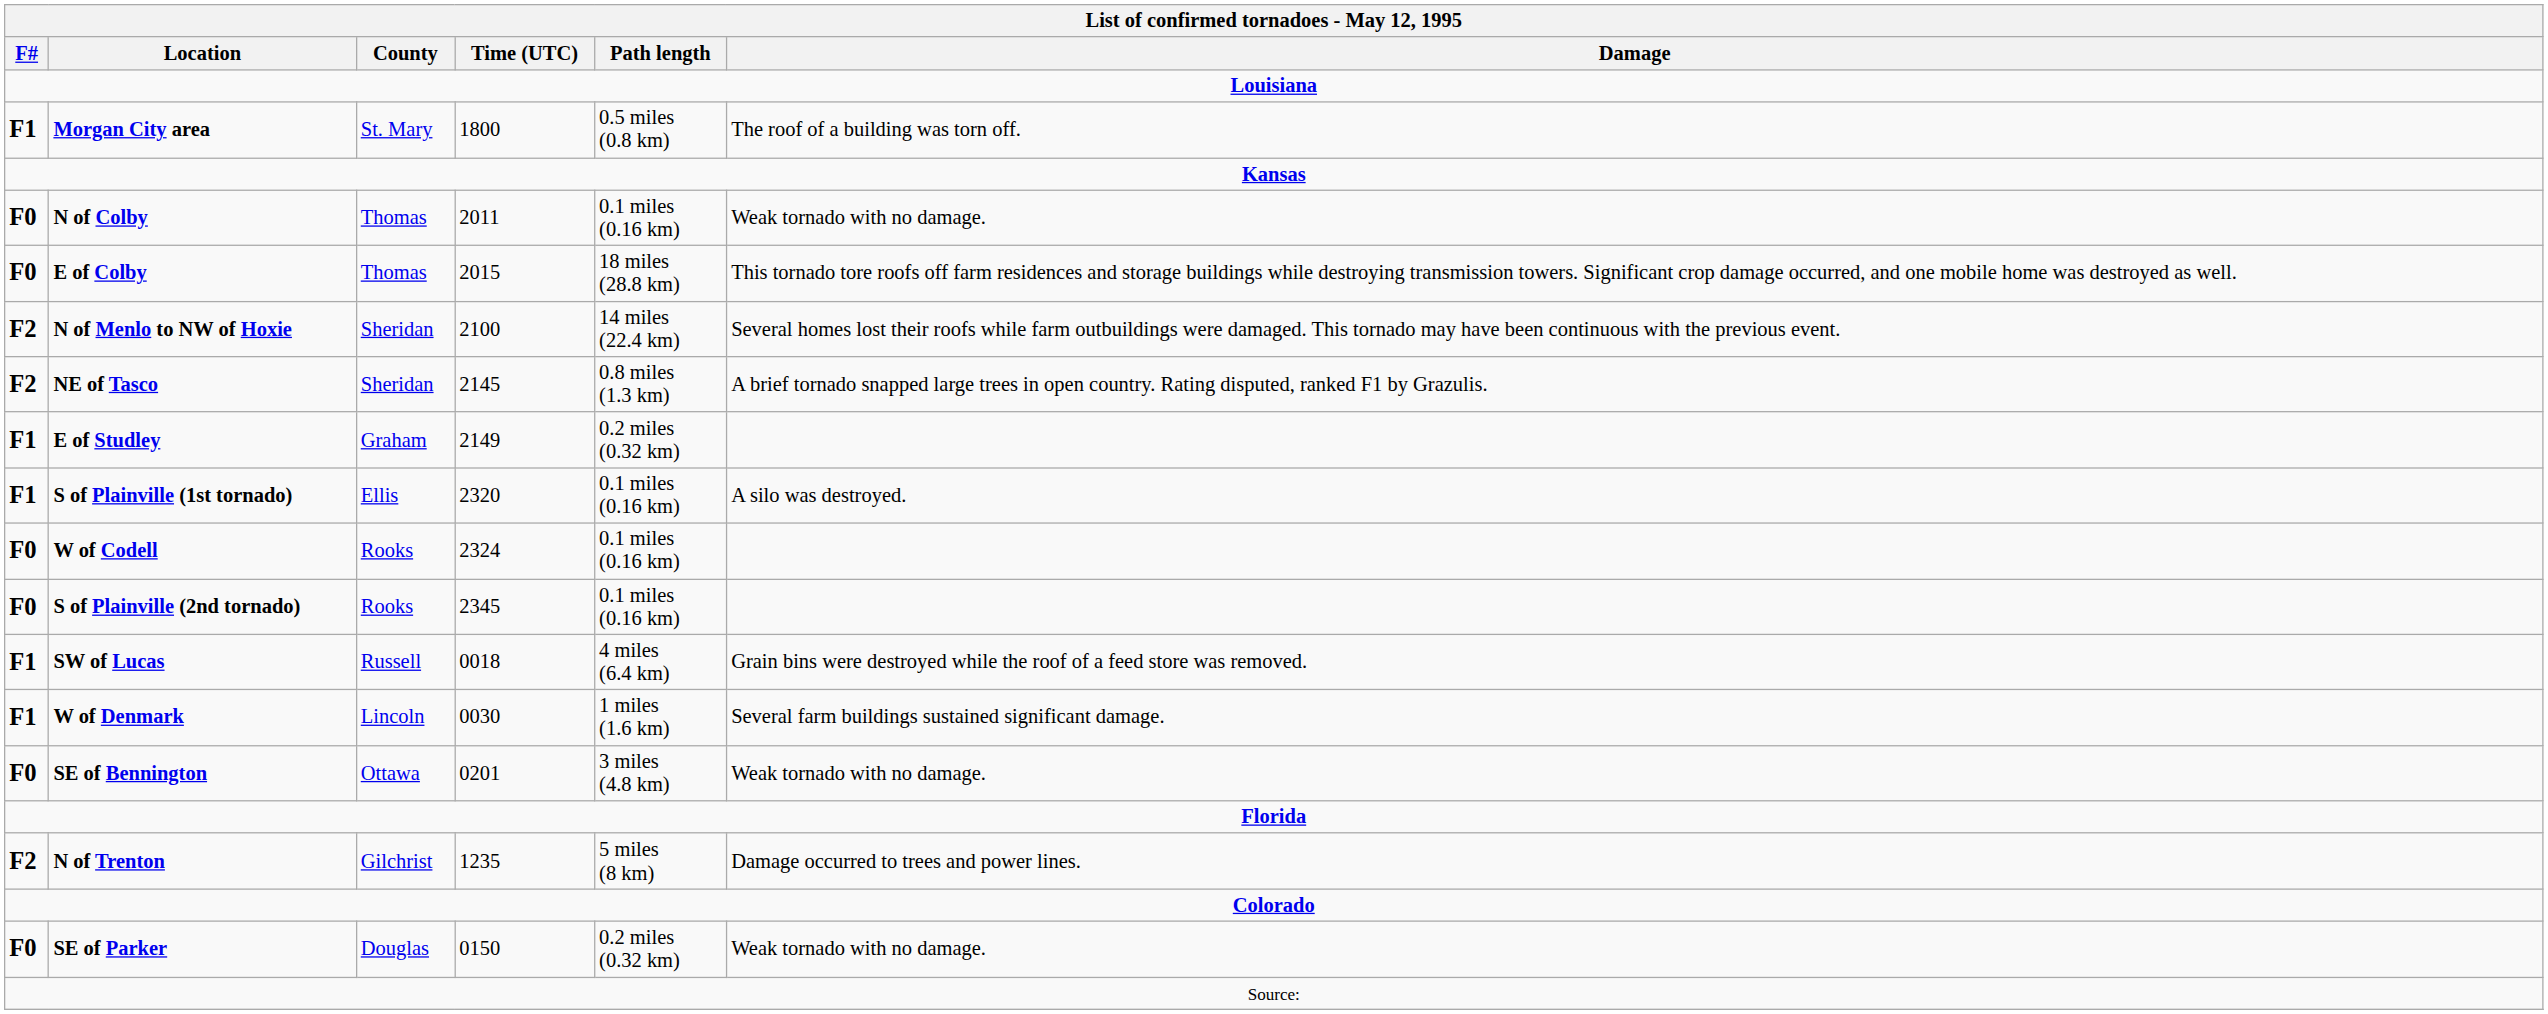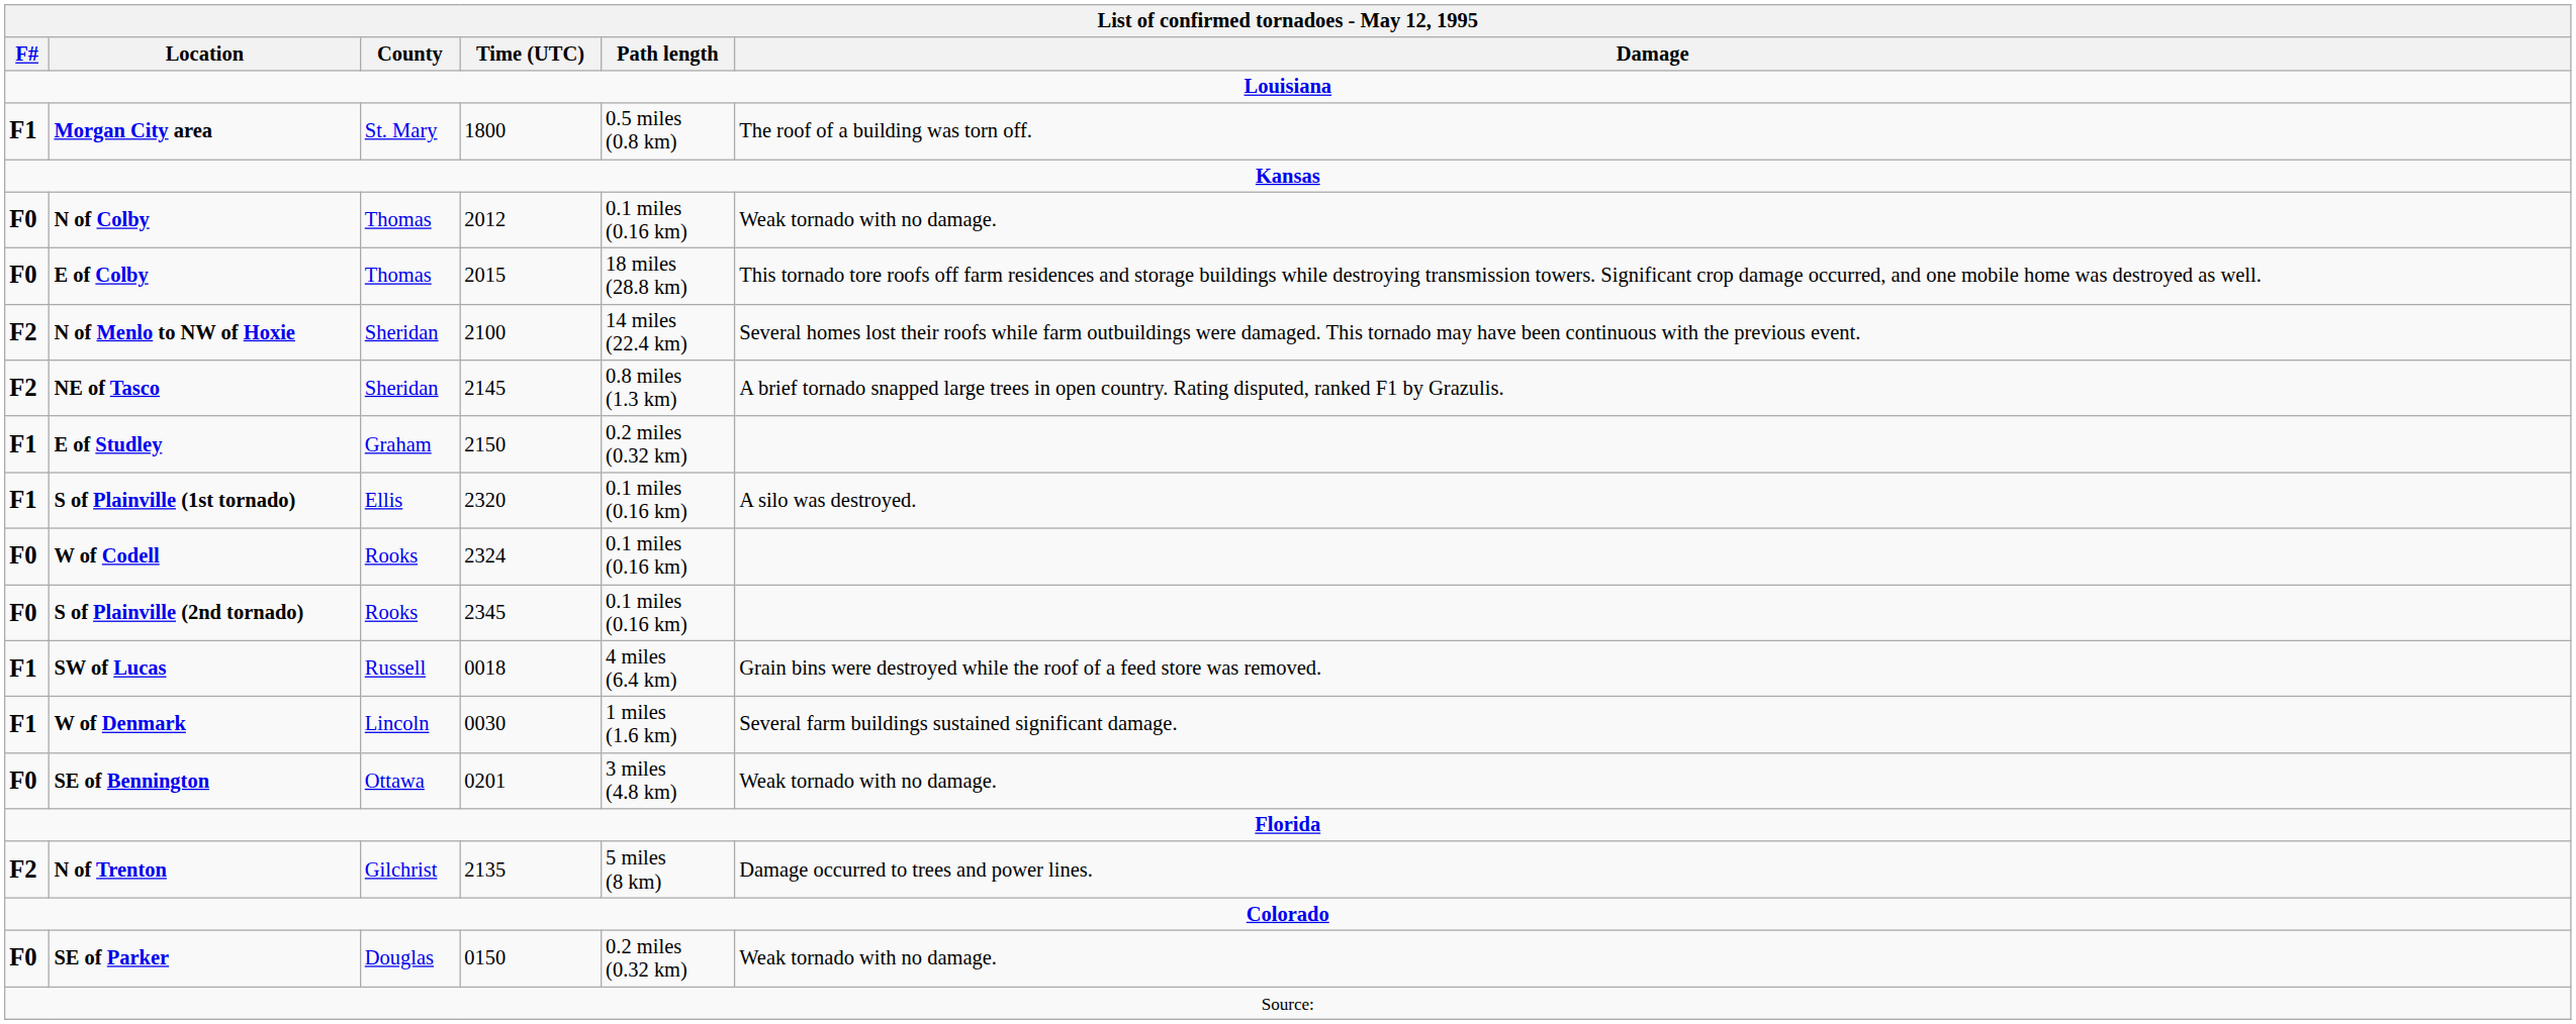N of Colby | List of confirmed tornadoes - May 12, 1995 / Time (UTC): 2011 -> 2012
E of Studley | List of confirmed tornadoes - May 12, 1995 / Time (UTC): 2149 -> 2150
N of Trenton | List of confirmed tornadoes - May 12, 1995 / Time (UTC): 1235 -> 2135
